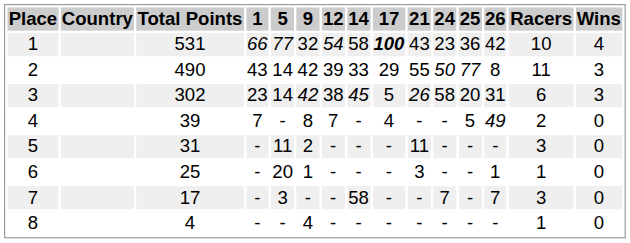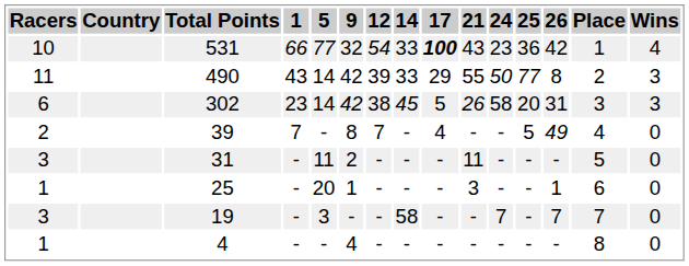columns swapped: Place <-> Racers
row 2 | 14: 58 -> 33
row 8 | Total Points: 17 -> 19
